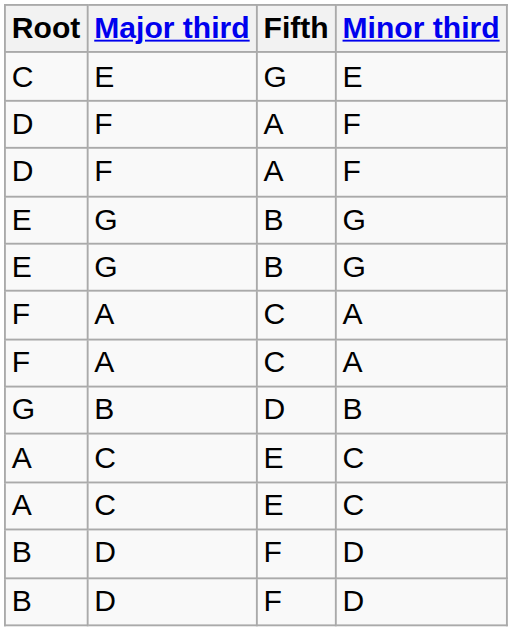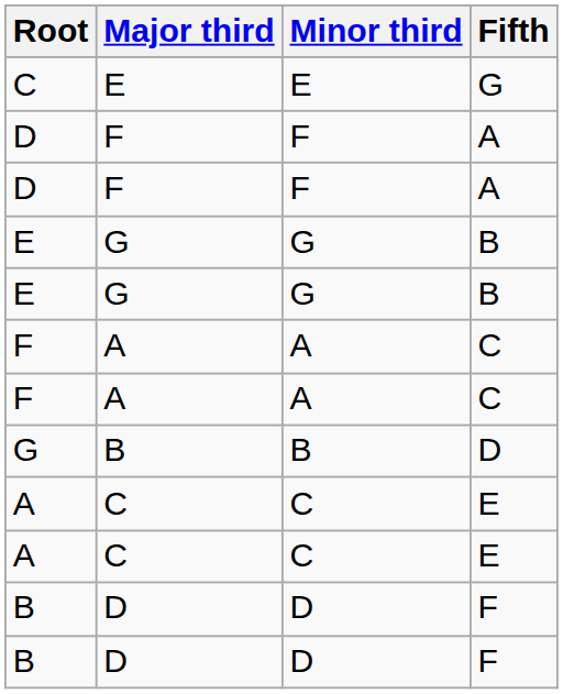columns swapped: Minor third <-> Fifth
